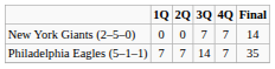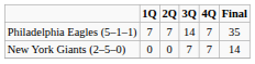rows swapped: Philadelphia Eagles (5–1–1) <-> New York Giants (2–5–0)
